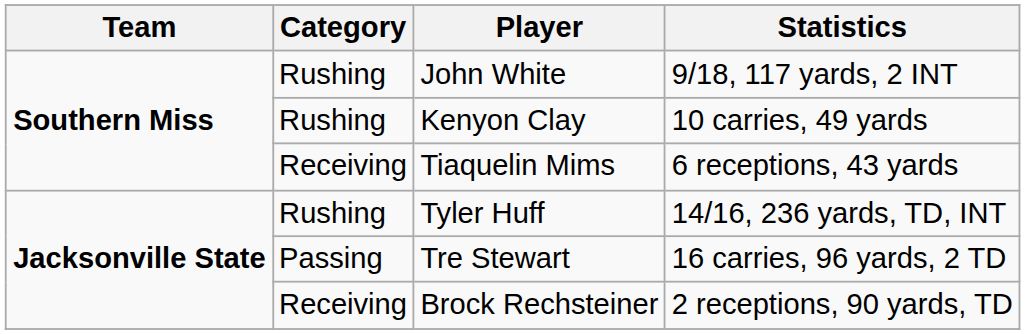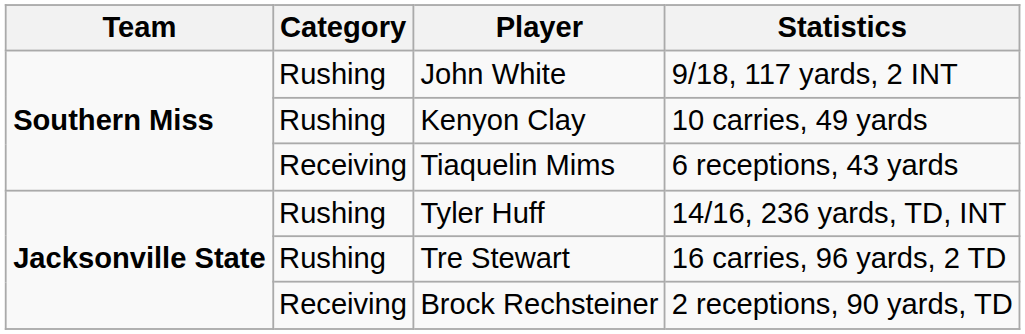Tre Stewart | Category: Passing -> Rushing
